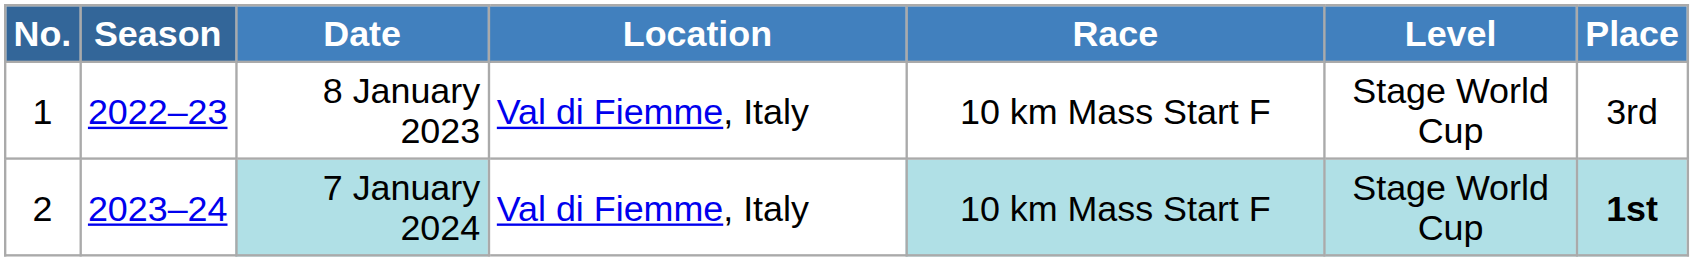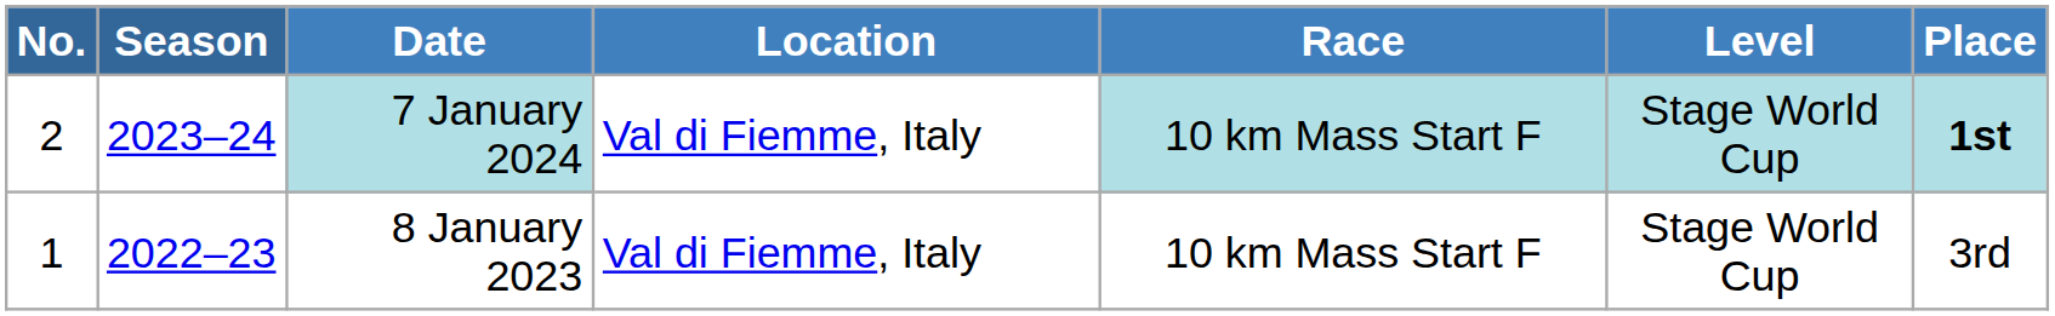rows swapped: 8 January 2023 <-> 7 January 2024
